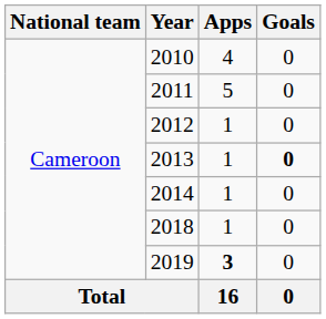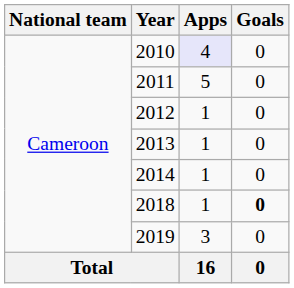2010 | Apps: no background -> lavender background
2013 | Goals: bold -> normal
2018 | Goals: normal -> bold
2019 | Apps: bold -> normal
